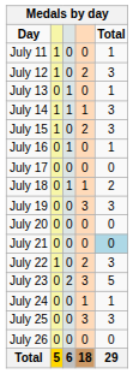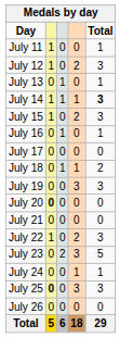July 14 | Total: normal -> bold
July 20 | column 2: normal -> bold
July 21 | Total: lightblue background -> no background
July 25 | column 2: normal -> bold
